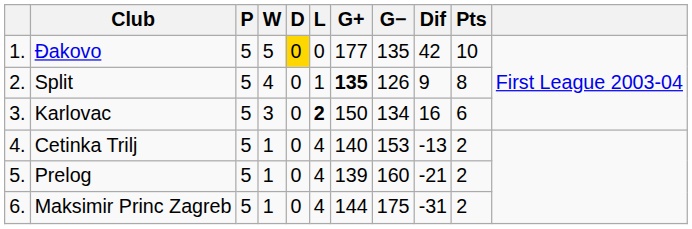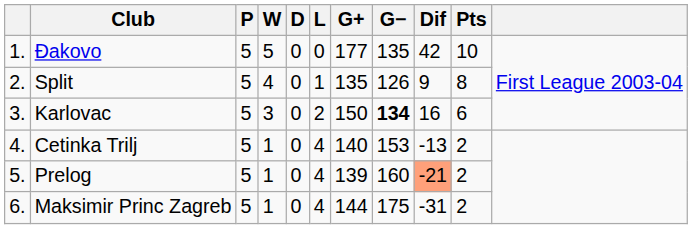Đakovo | D: gold background -> no background
Split | G+: bold -> normal
Karlovac | L: bold -> normal
Karlovac | G−: normal -> bold
Prelog | Dif: no background -> lightsalmon background
